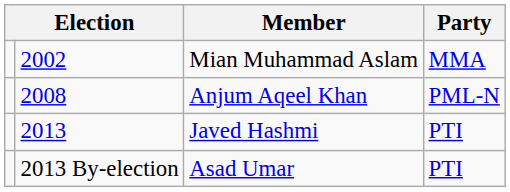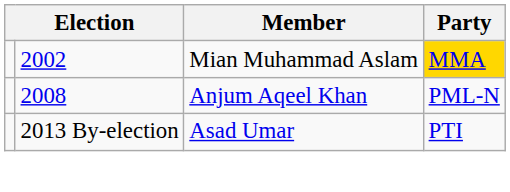Mian Muhammad Aslam | Party: no background -> gold background
- row: 2013 | Javed Hashmi | PTI
